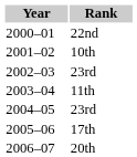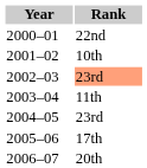2002–03 | Rank: no background -> lightsalmon background
